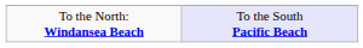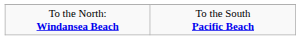To the North: Windansea Beach | column 2: lavender background -> no background
